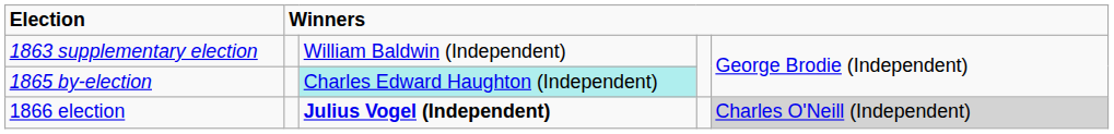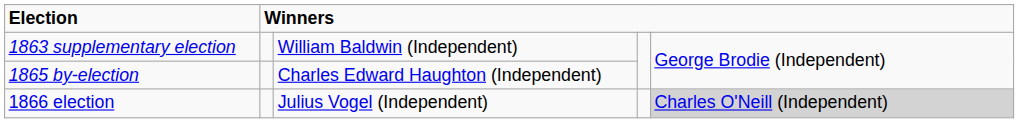1865 by-election | column 3: paleturquoise background -> no background
1866 election | column 3: bold -> normal
